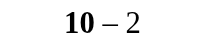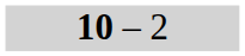row 1 | column 1: no background -> lightgrey background
